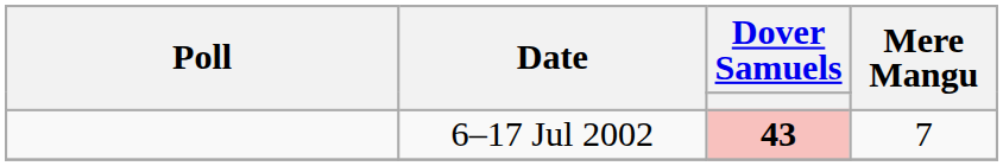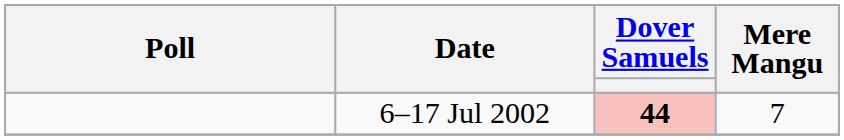6–17 Jul 2002 | Dover Samuels: 43 -> 44
